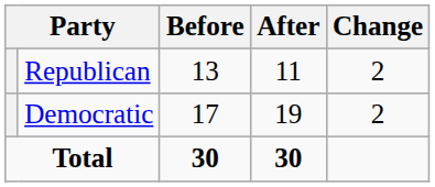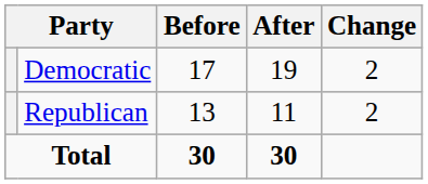rows swapped: Democratic <-> Republican
